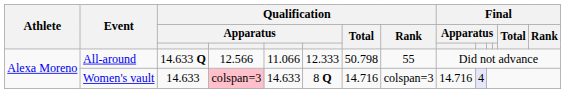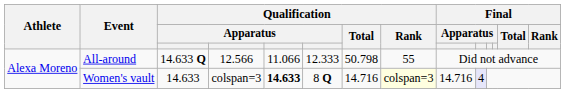Women's vault | column 4: pink background -> no background
Women's vault | column 5: normal -> bold
Women's vault | Qualification / Rank: no background -> lightyellow background
